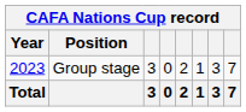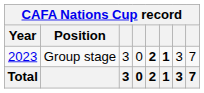Group stage | column 5: normal -> bold
Group stage | column 6: normal -> bold
